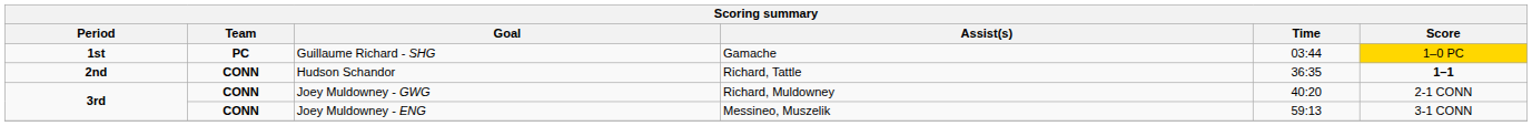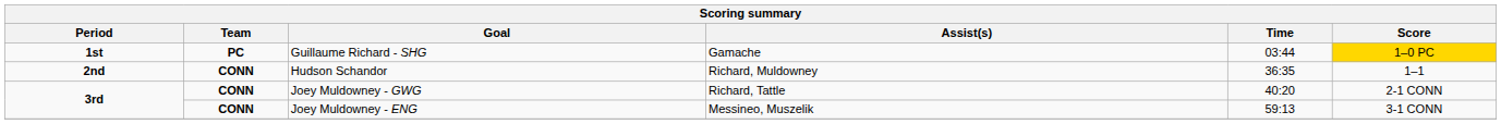Hudson Schandor | Assist(s): Richard, Tattle -> Richard, Muldowney
Hudson Schandor | Score: bold -> normal
Joey Muldowney - GWG | Assist(s): Richard, Muldowney -> Richard, Tattle
